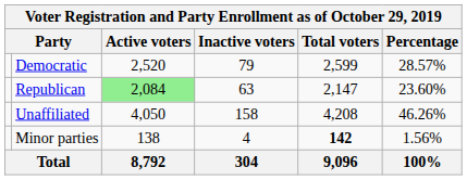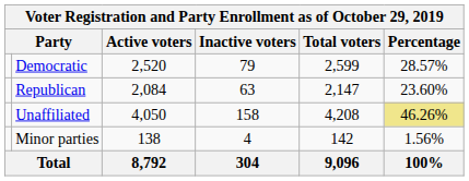Republican | Active voters: lightgreen background -> no background
Unaffiliated | Percentage: no background -> khaki background
Minor parties | Total voters: bold -> normal
